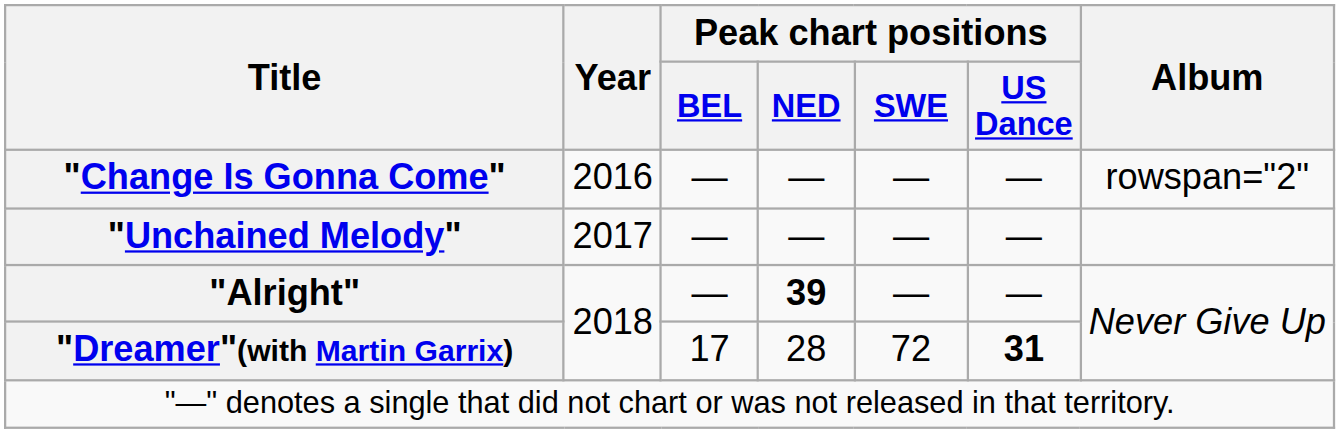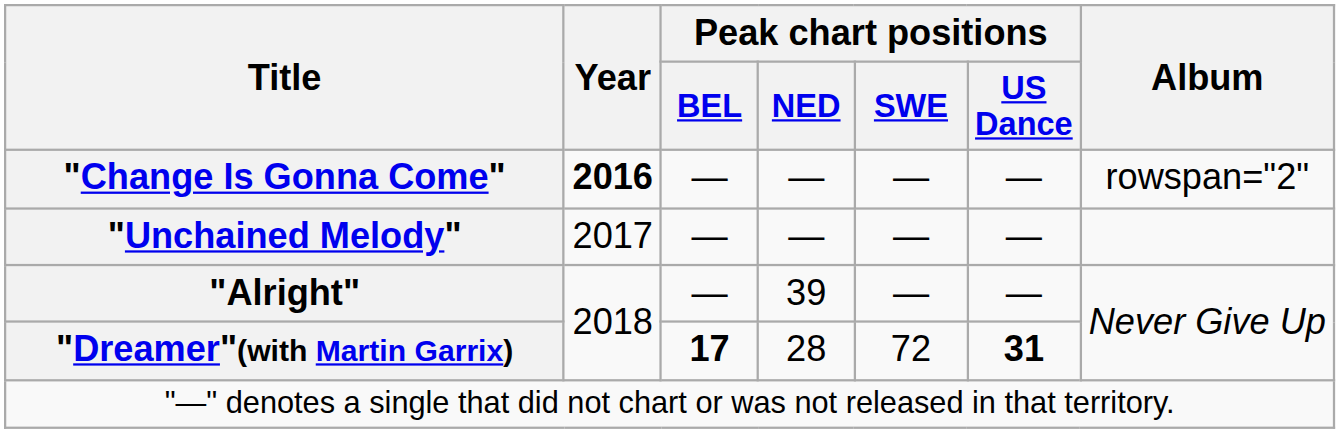"Change Is Gonna Come" | Year: normal -> bold
"Alright" | Peak chart positions / NED: bold -> normal
"Dreamer"(with Martin Garrix) | Peak chart positions / BEL: normal -> bold
